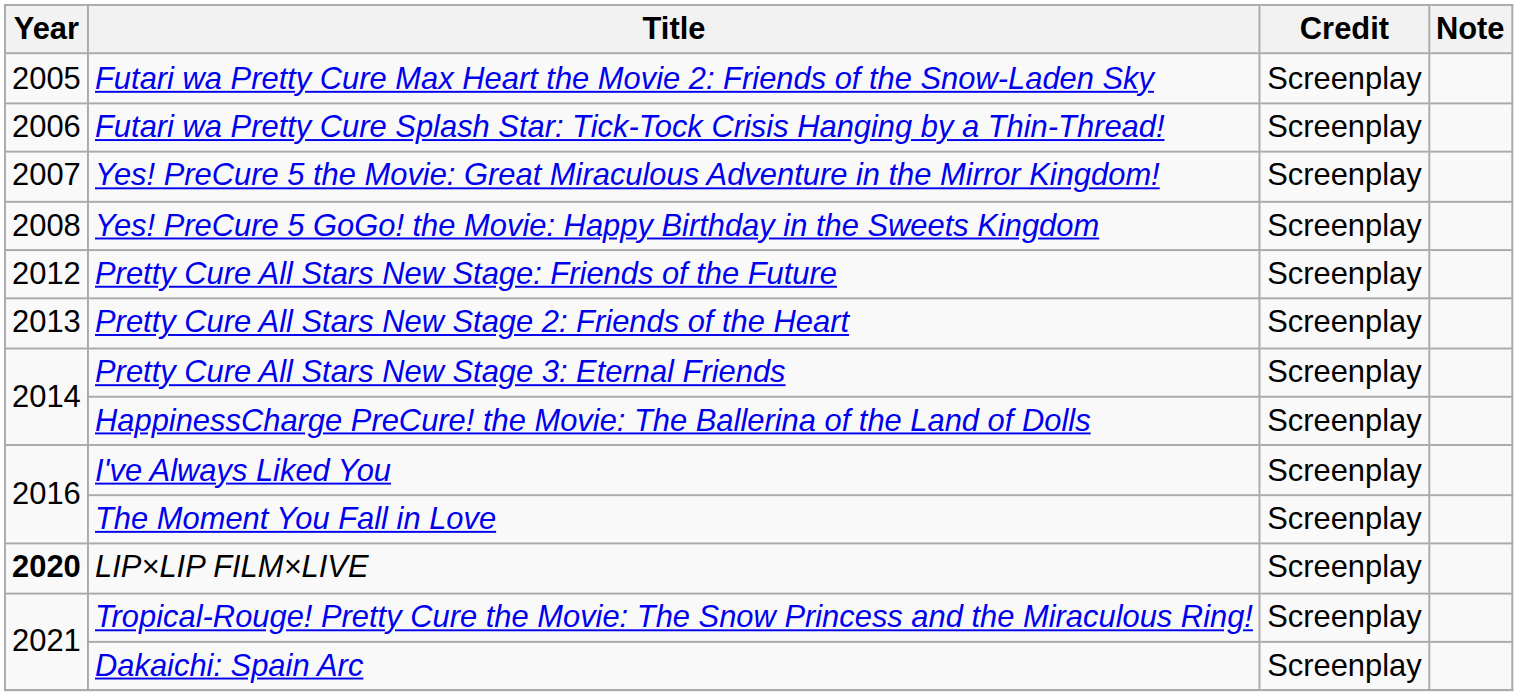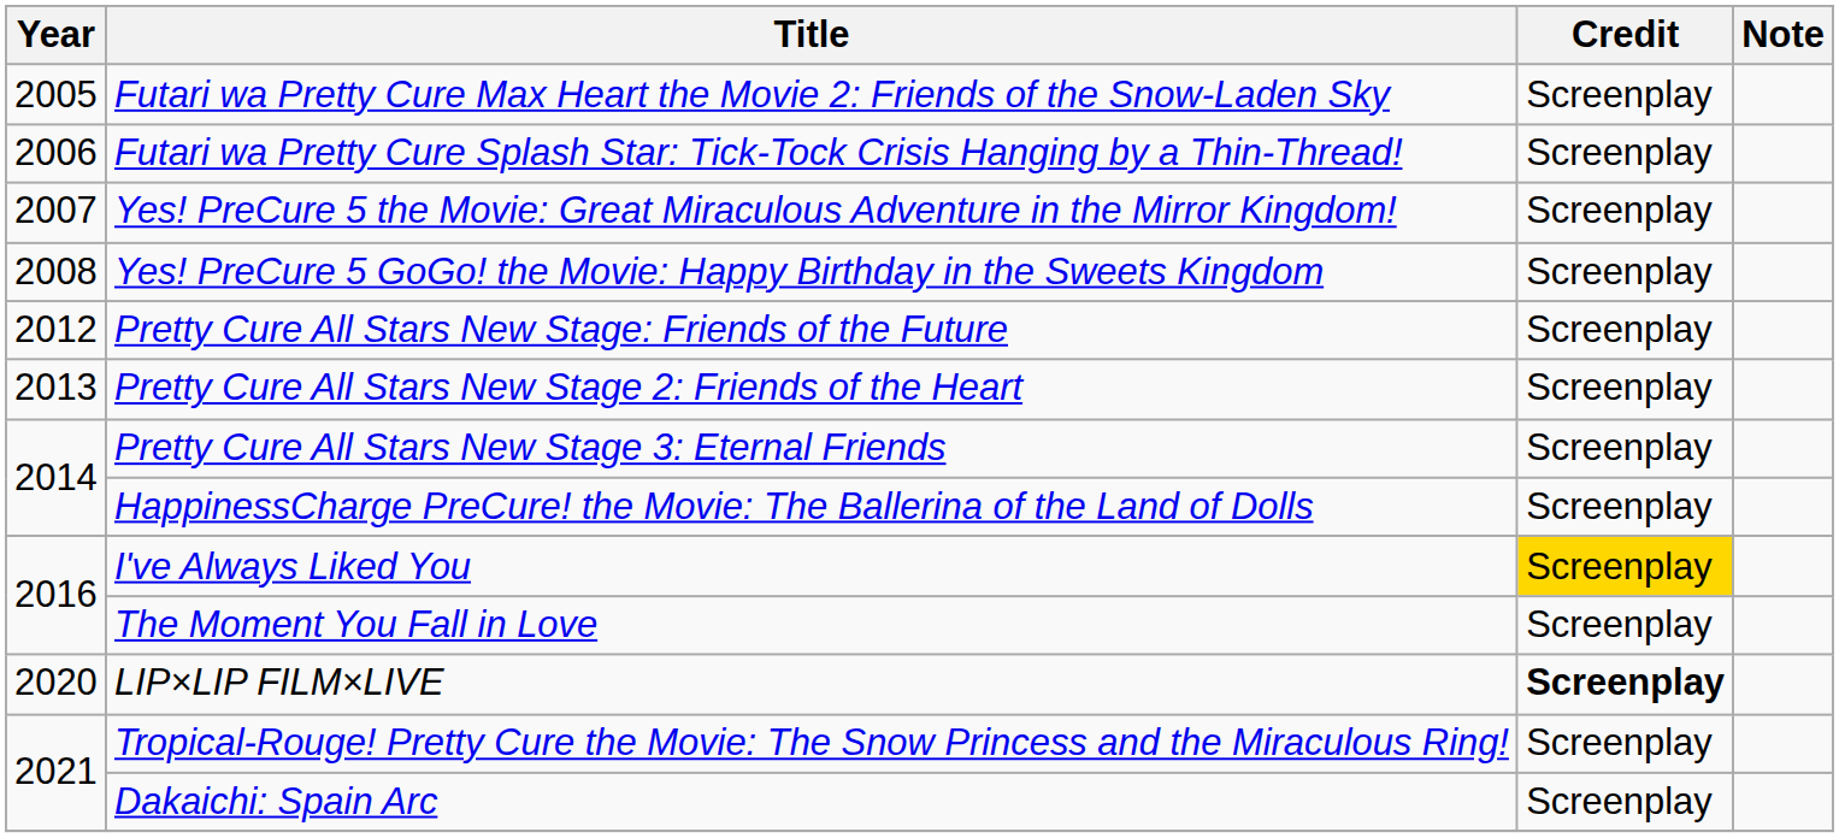I've Always Liked You | Credit: no background -> gold background
LIP×LIP FILM×LIVE | Year: bold -> normal
LIP×LIP FILM×LIVE | Credit: normal -> bold
